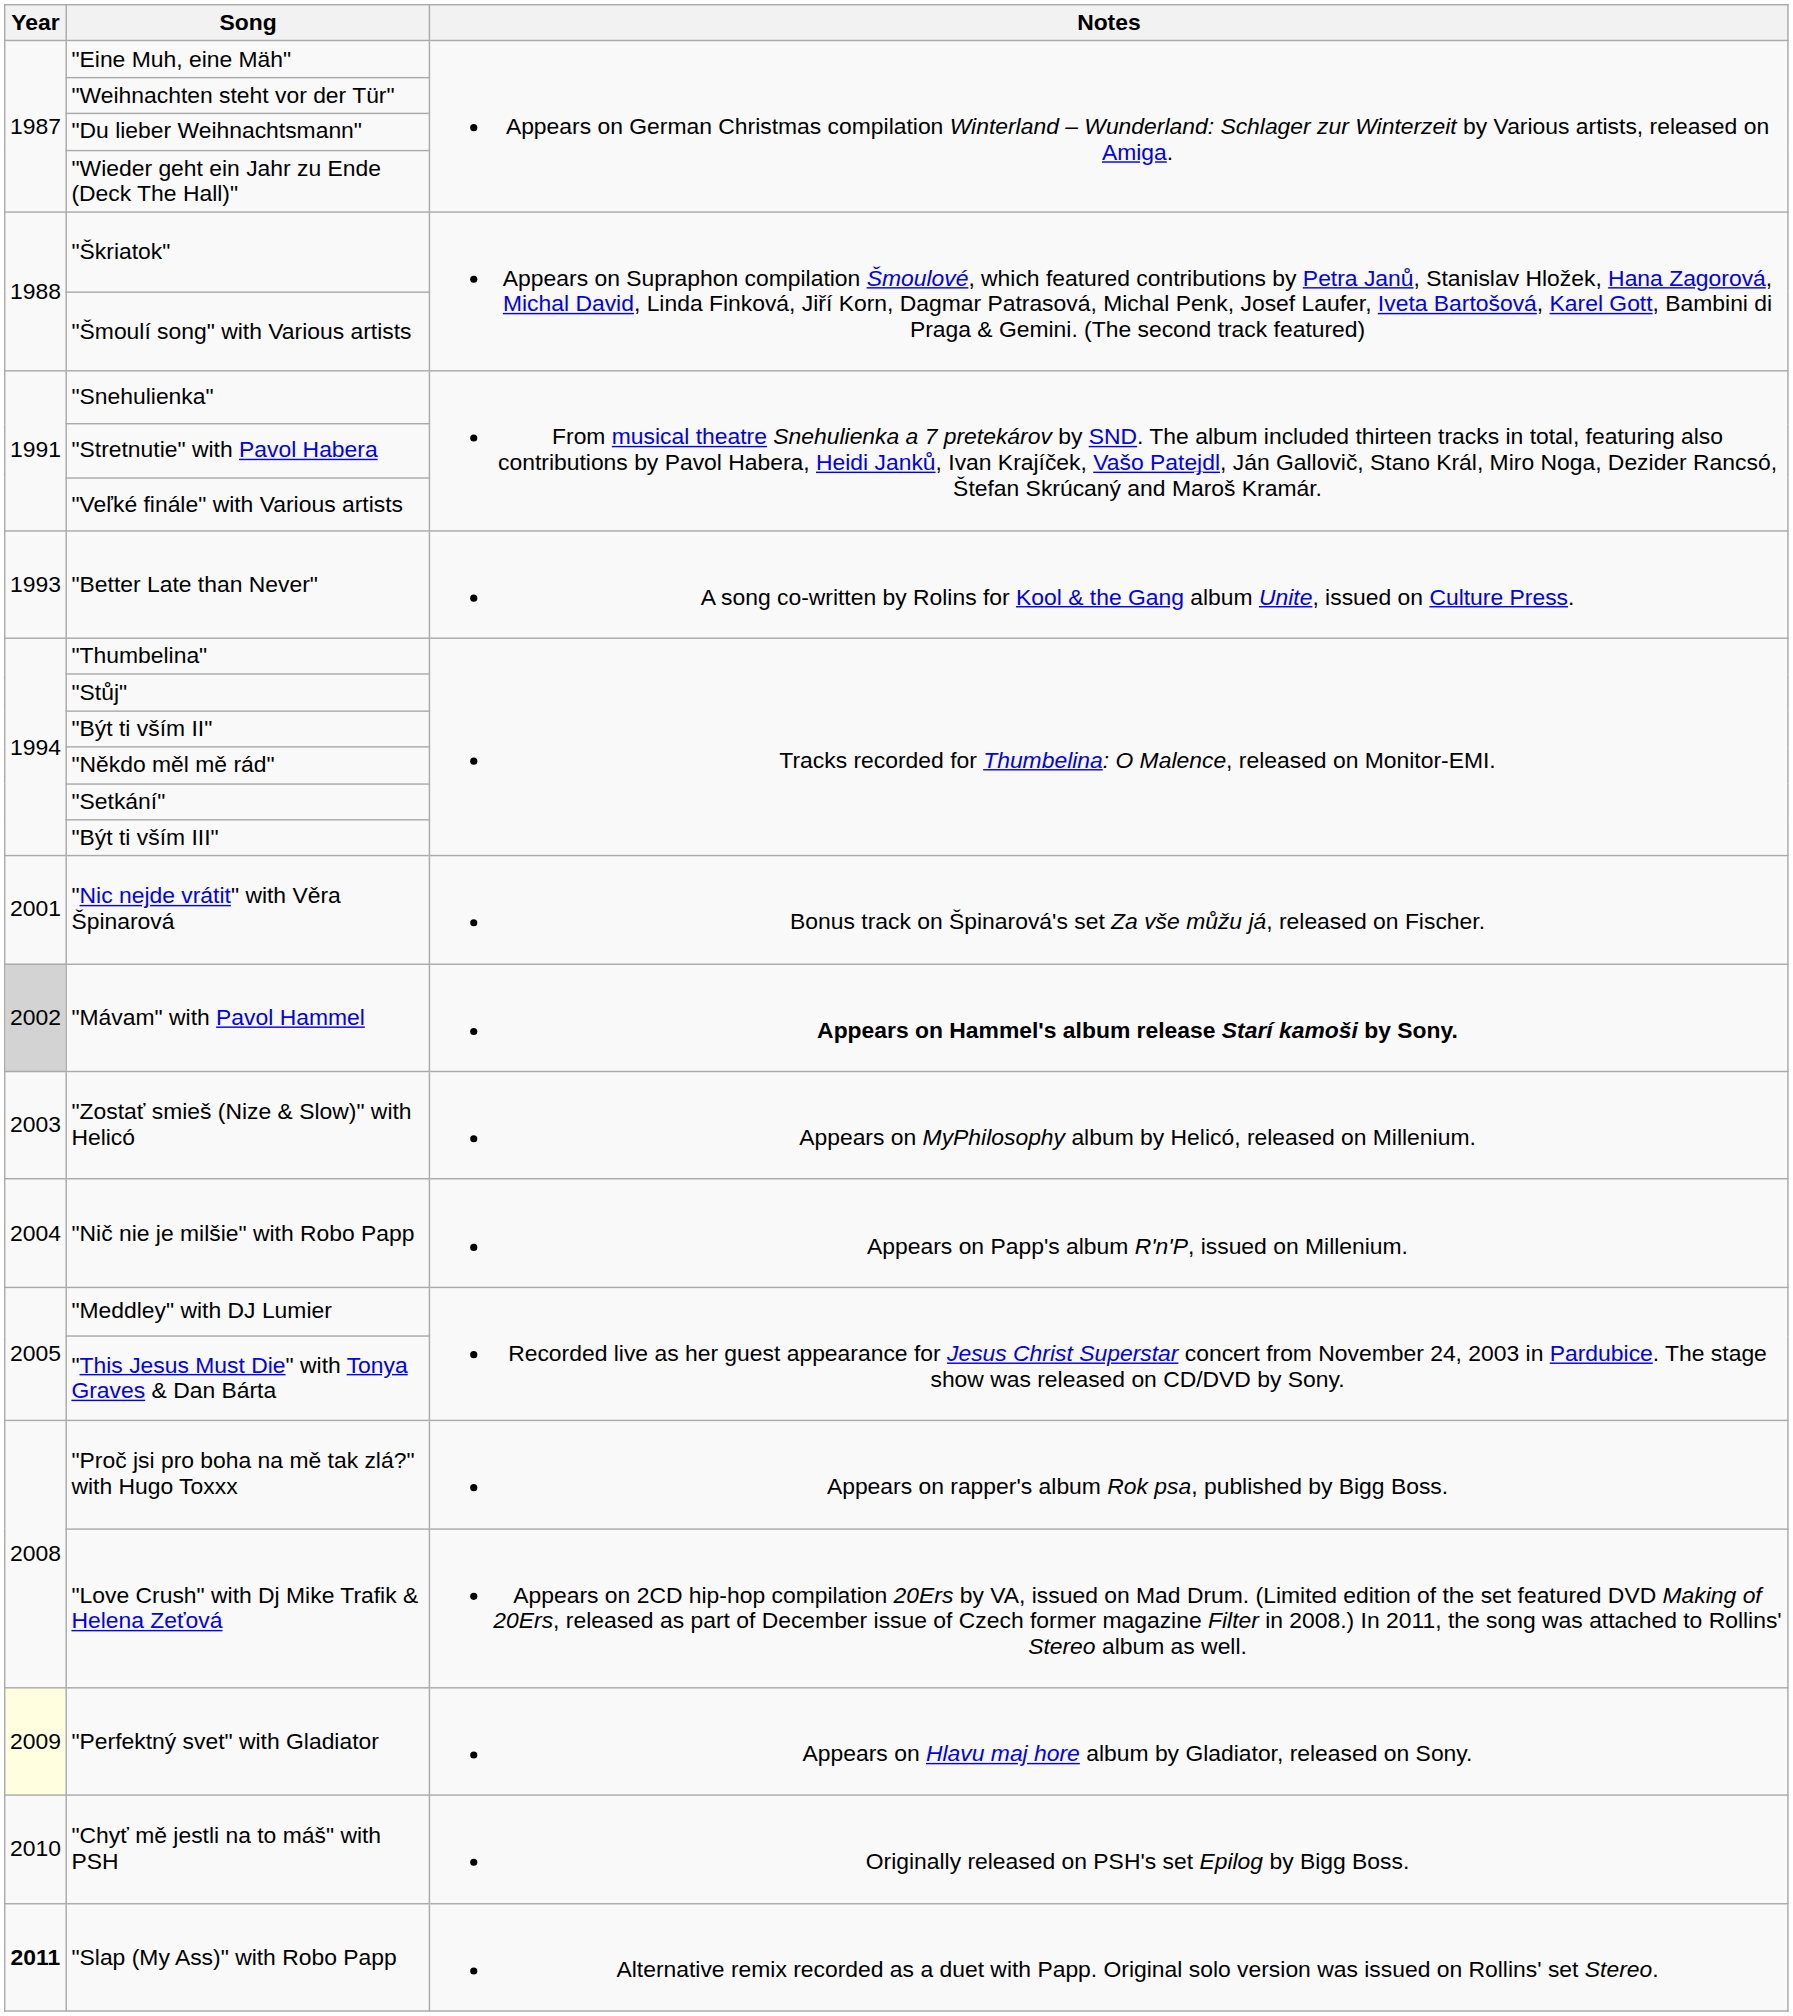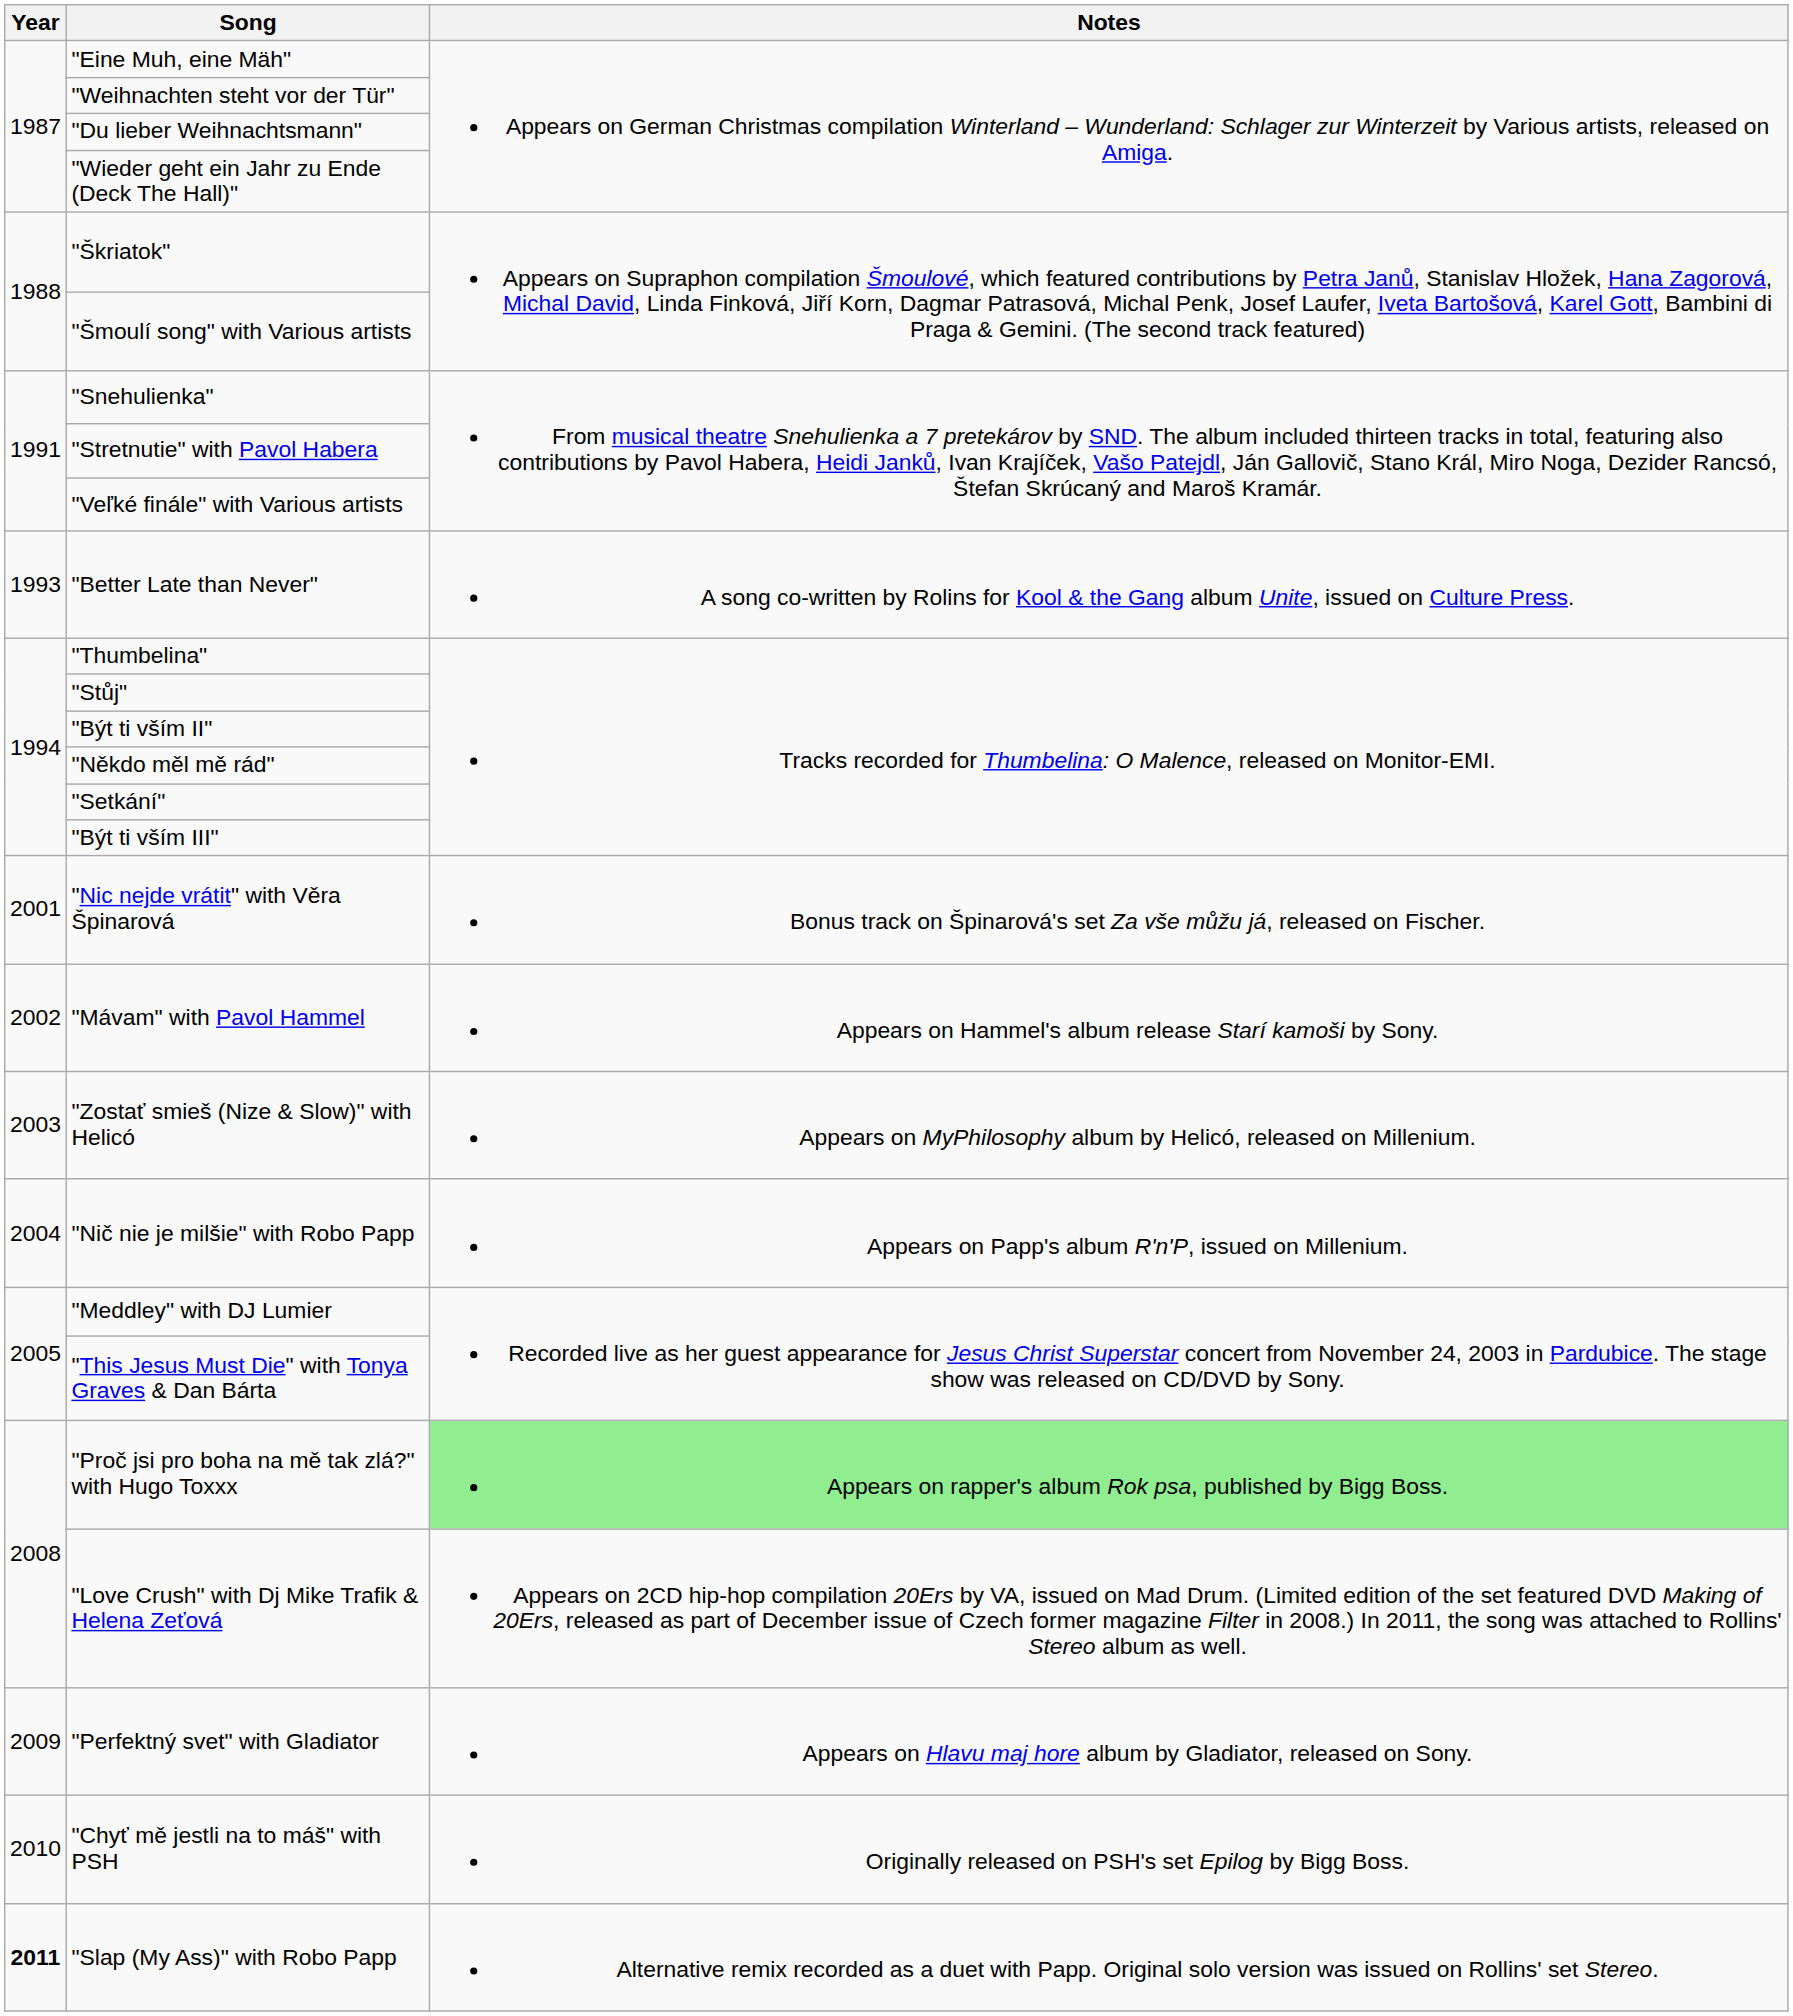"Mávam" with Pavol Hammel | Year: lightgrey background -> no background
"Mávam" with Pavol Hammel | Notes: bold -> normal
"Proč jsi pro boha na mě tak zlá?" with Hugo Toxxx | Notes: no background -> lightgreen background
"Perfektný svet" with Gladiator | Year: lightyellow background -> no background
